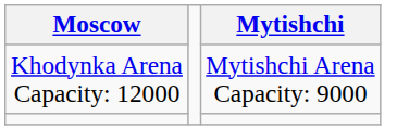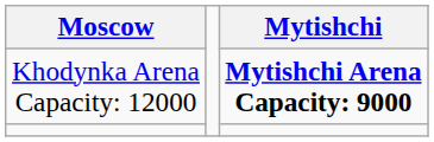Khodynka Arena Capacity: 12000 | Mytishchi: normal -> bold
